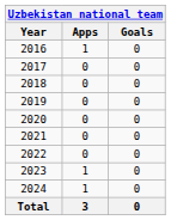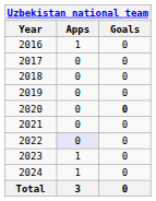2020 | Goals: normal -> bold
2022 | Apps: no background -> lavender background
